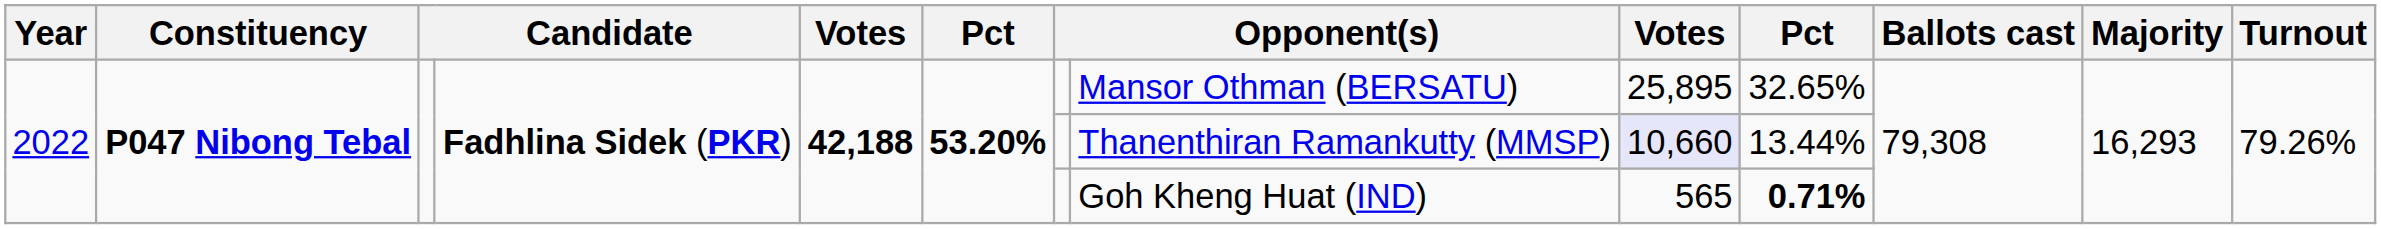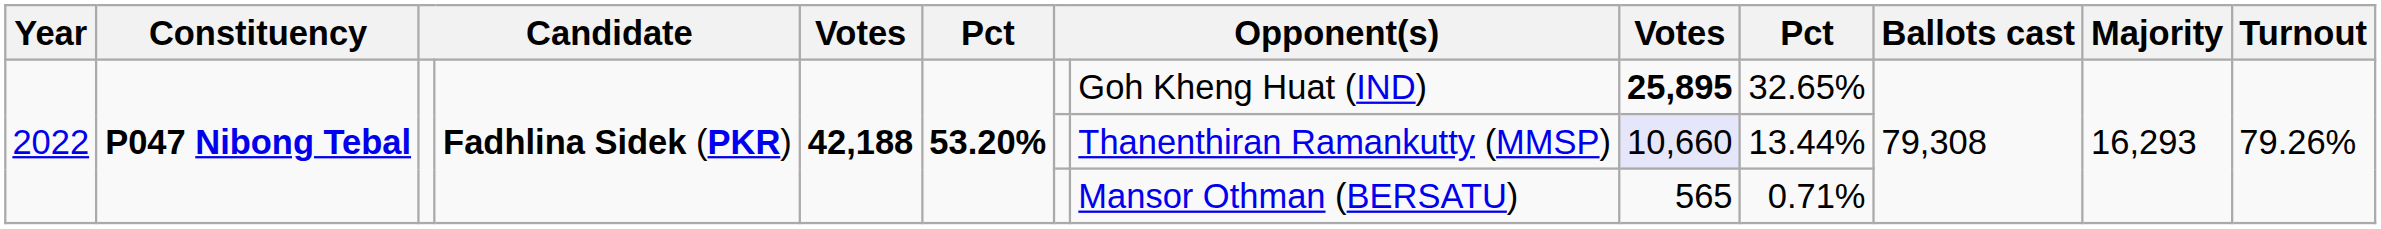row 2 | column 8: Mansor Othman (BERSATU) -> Goh Kheng Huat (IND)
row 2 | column 9: normal -> bold
row 4 | column 8: Goh Kheng Huat (IND) -> Mansor Othman (BERSATU)
row 4 | column 10: bold -> normal
